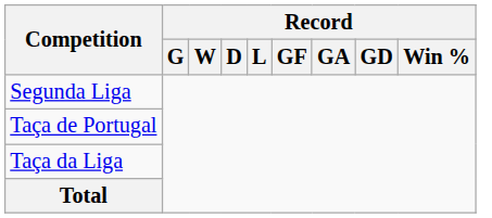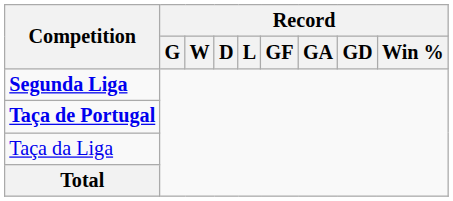Segunda Liga | Competition: normal -> bold
Taça de Portugal | Competition: normal -> bold
